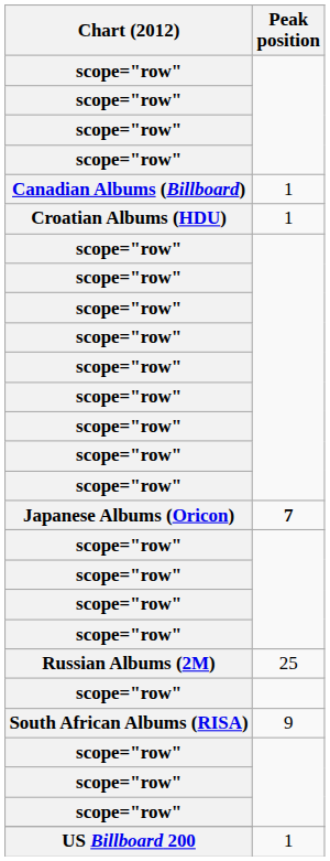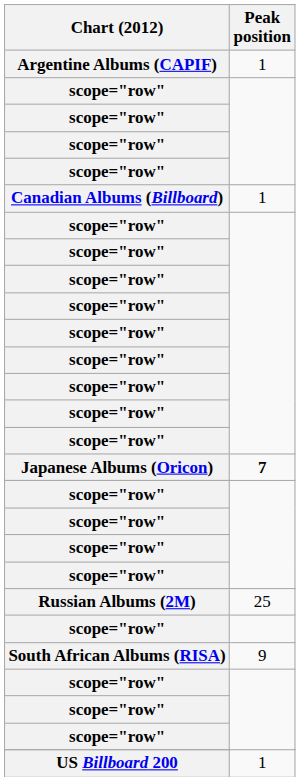+ row: Argentine Albums (CAPIF) | 1
- row: Croatian Albums (HDU) | 1
